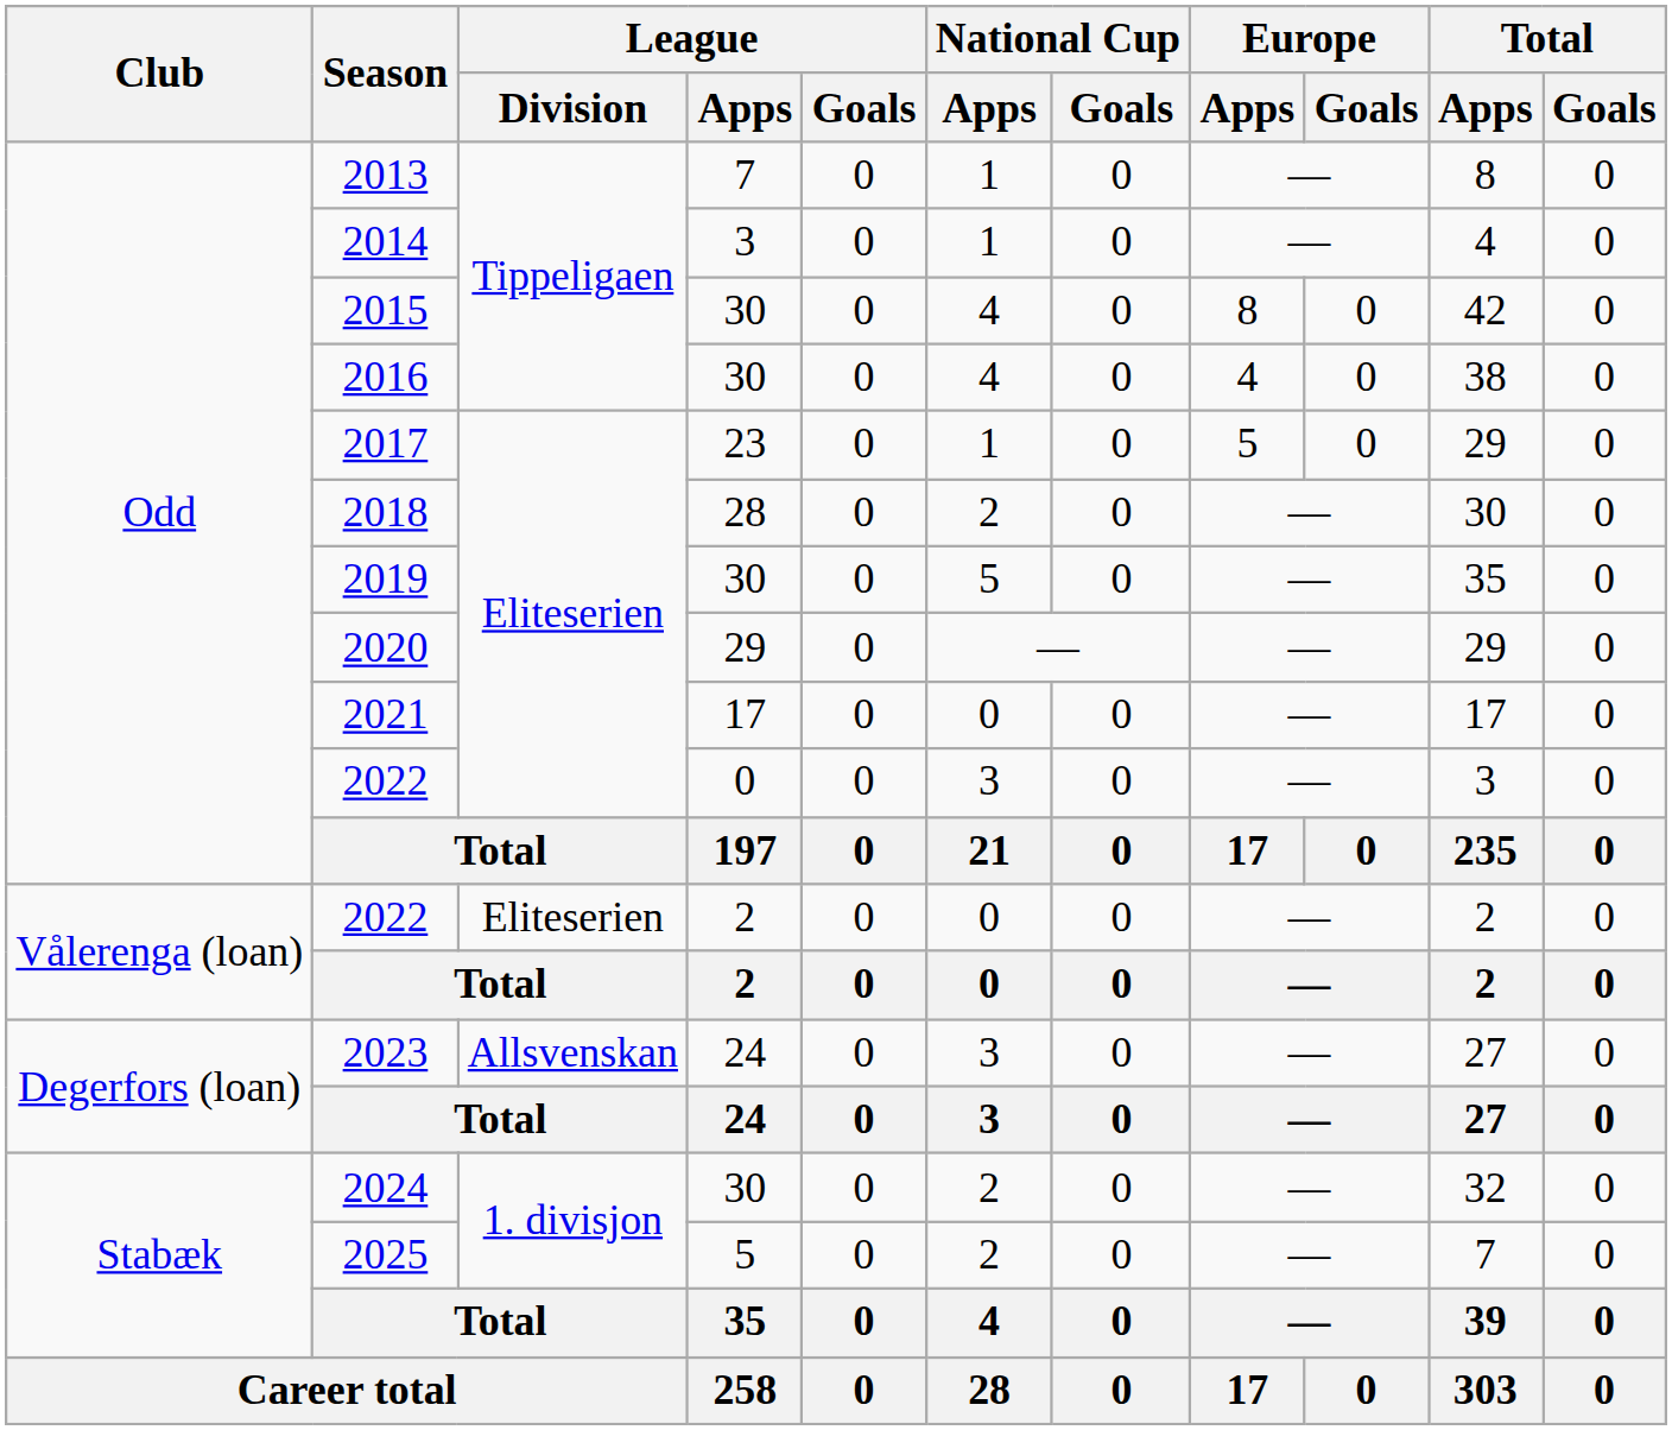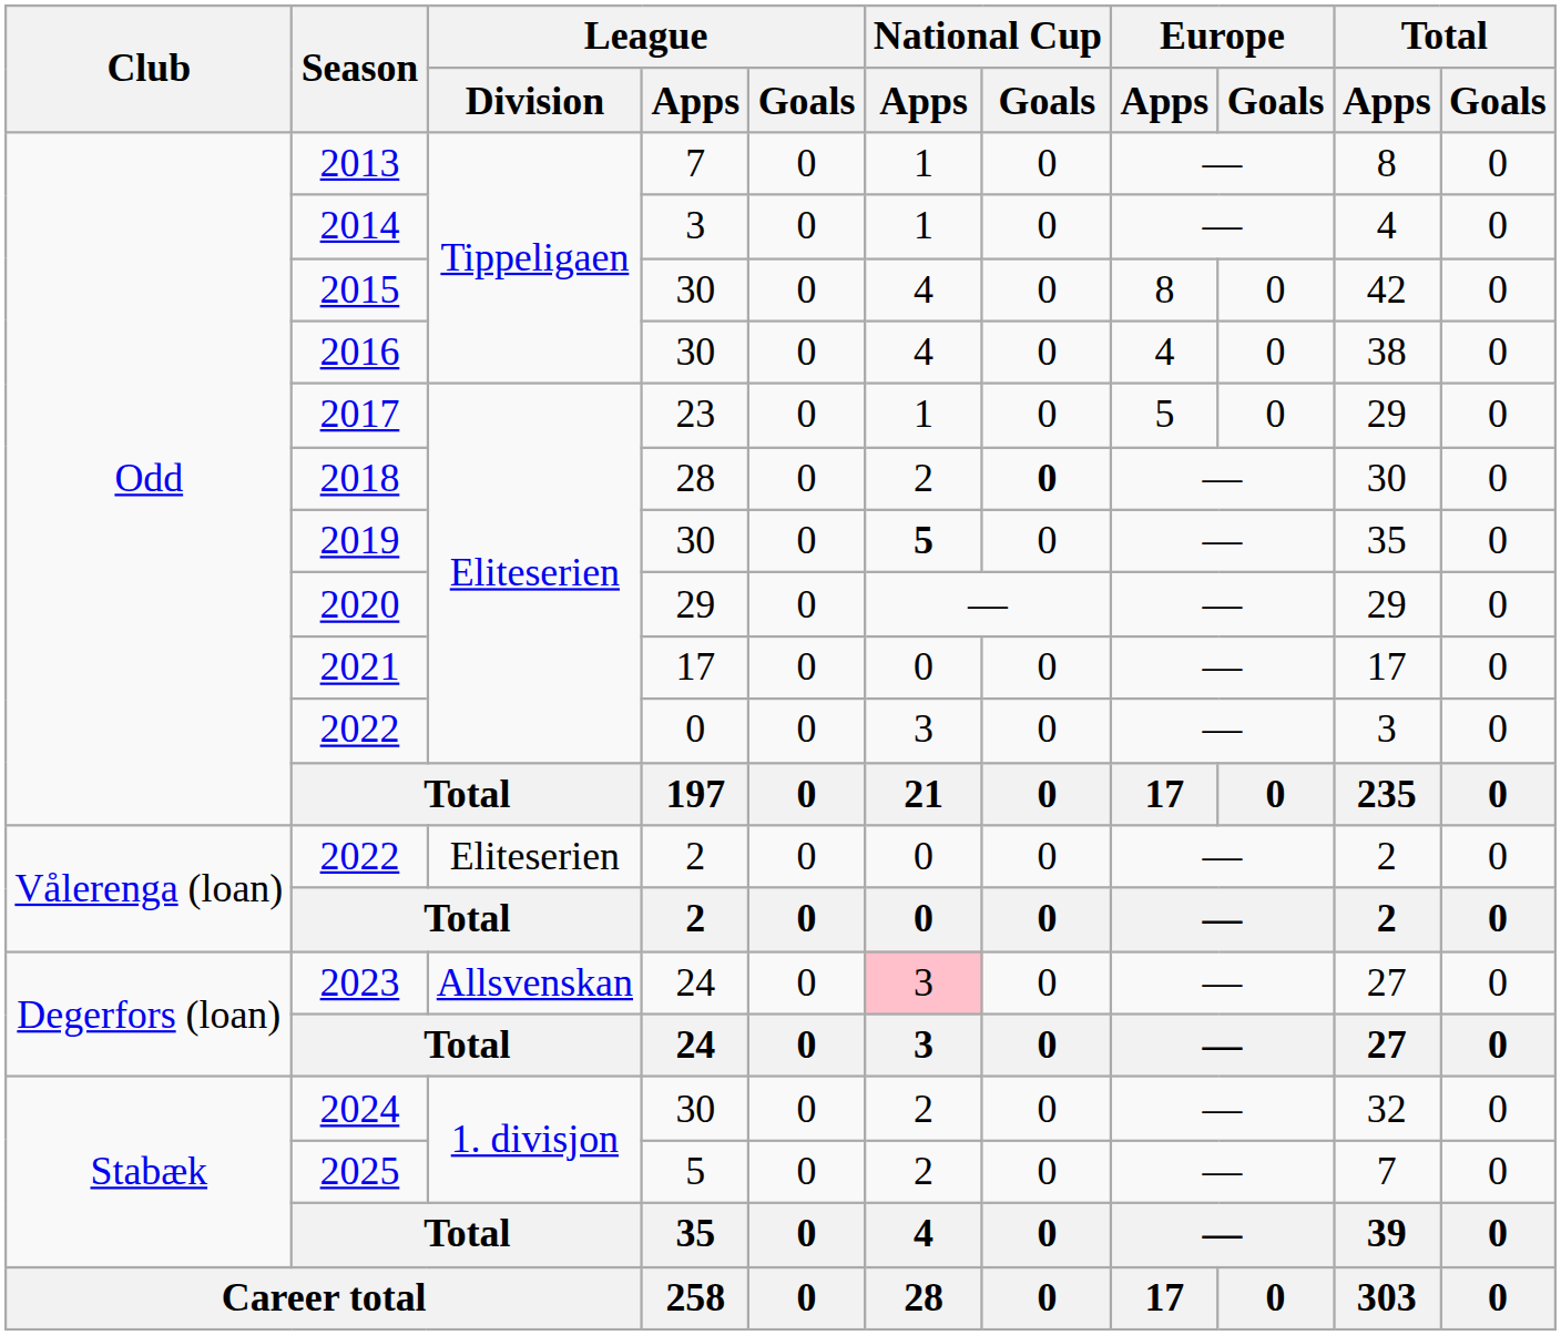2018 | National Cup / Goals: normal -> bold
2019 | National Cup / Apps: normal -> bold
2023 | National Cup / Apps: no background -> pink background
